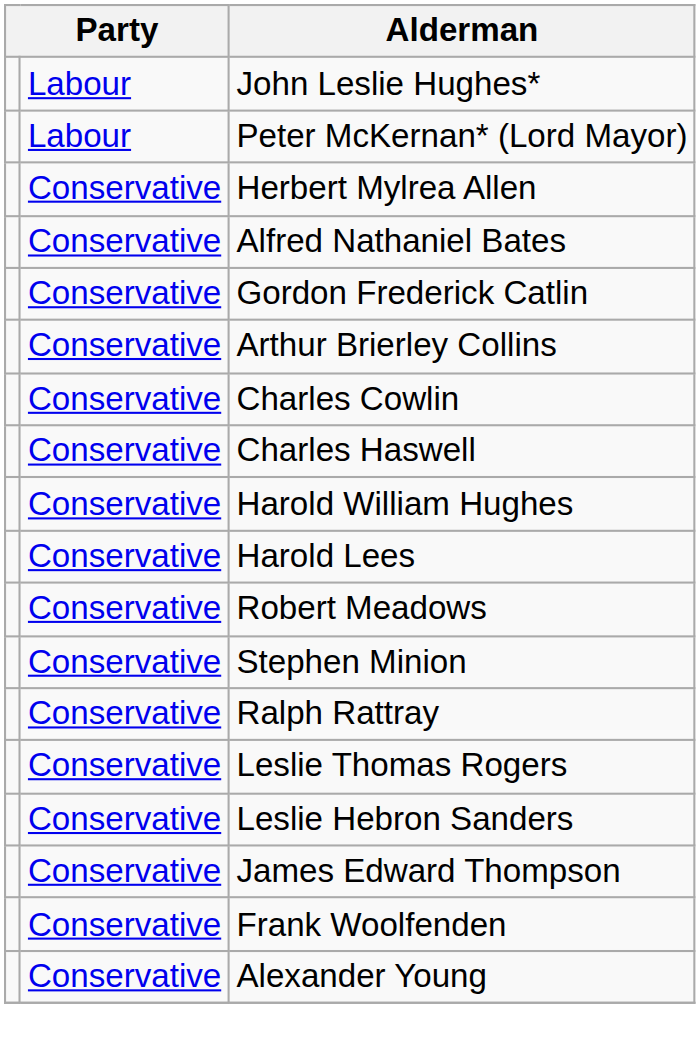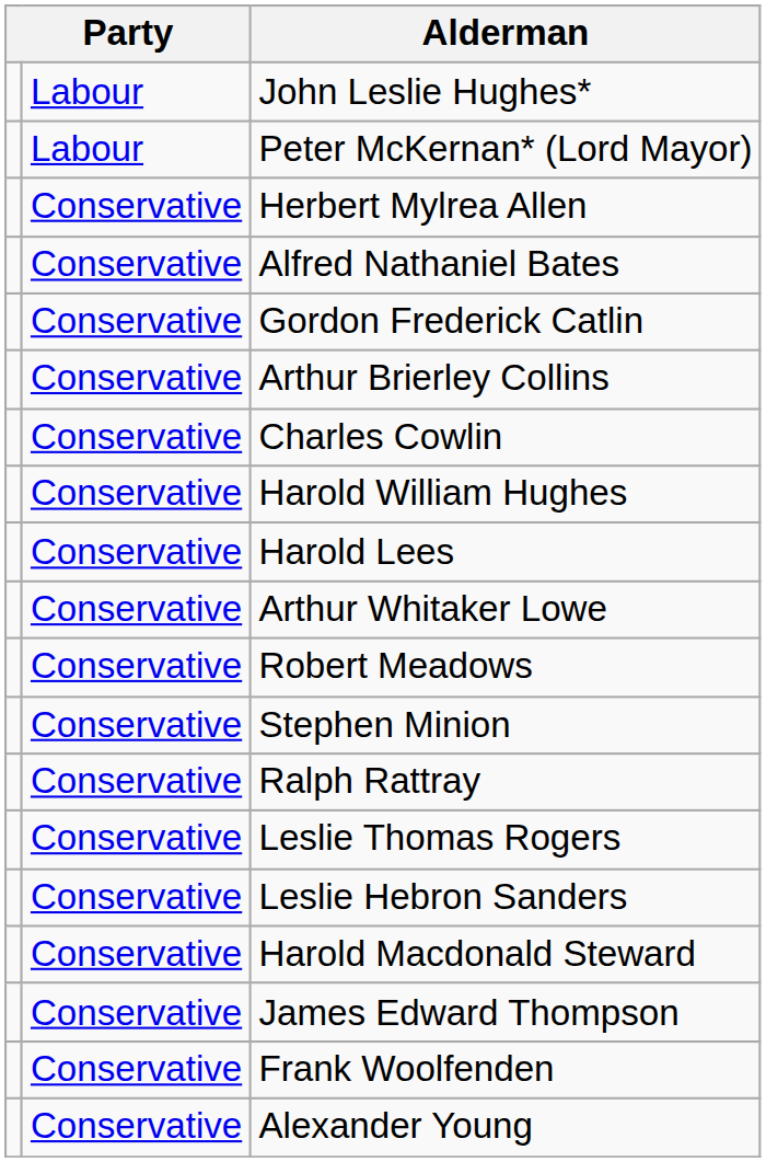- row: Conservative | Charles Haswell
+ row: Conservative | Arthur Whitaker Lowe
+ row: Conservative | Harold Macdonald Steward
